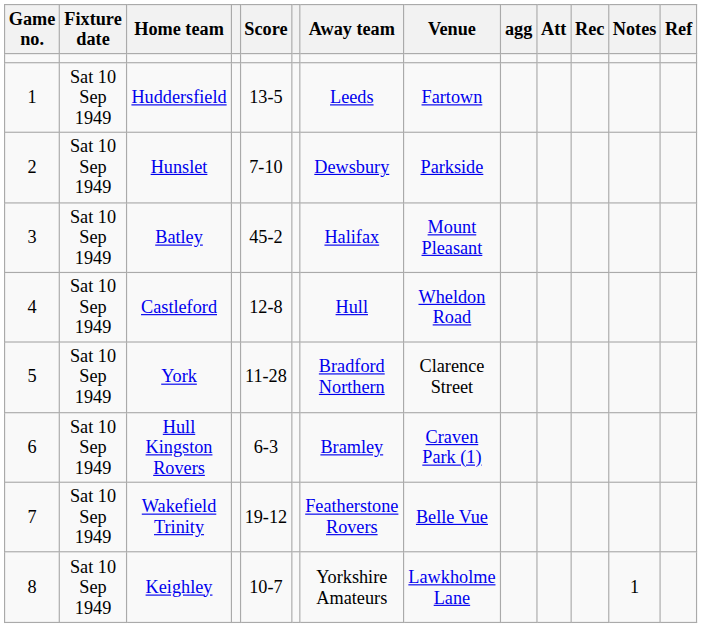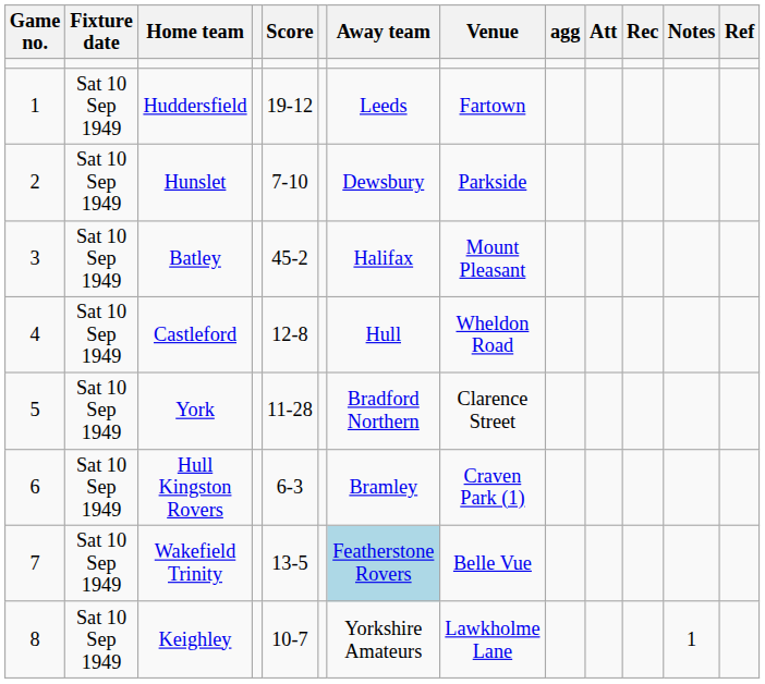Huddersfield | Score: 13-5 -> 19-12
Wakefield Trinity | Score: 19-12 -> 13-5
Wakefield Trinity | Away team: no background -> lightblue background
